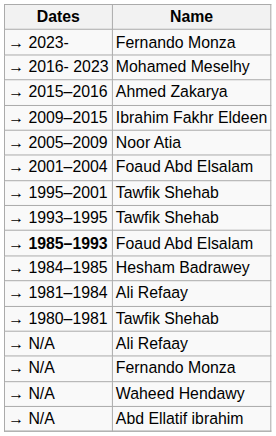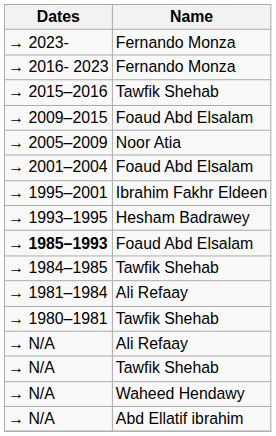row 3 | Name: Mohamed Meselhy -> Fernando Monza
row 4 | Name: Ahmed Zakarya -> Tawfik Shehab
row 5 | Name: Ibrahim Fakhr Eldeen -> Foaud Abd Elsalam
row 8 | Name: Tawfik Shehab -> Ibrahim Fakhr Eldeen
row 9 | Name: Tawfik Shehab -> Hesham Badrawey
row 11 | Name: Hesham Badrawey -> Tawfik Shehab
row 15 | Name: Fernando Monza -> Tawfik Shehab
